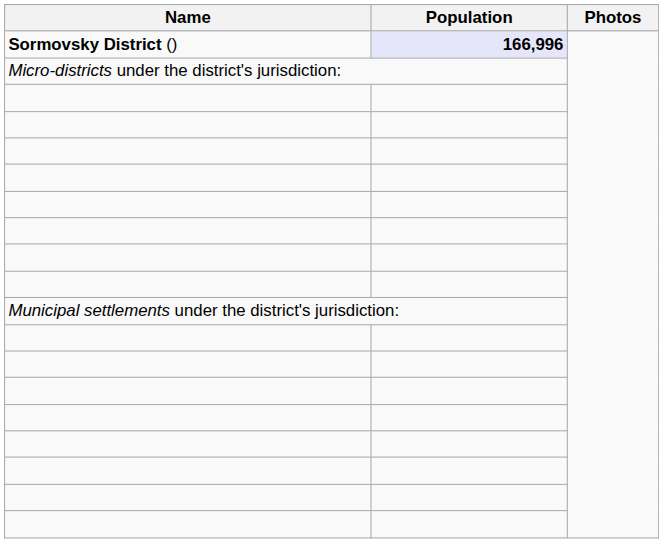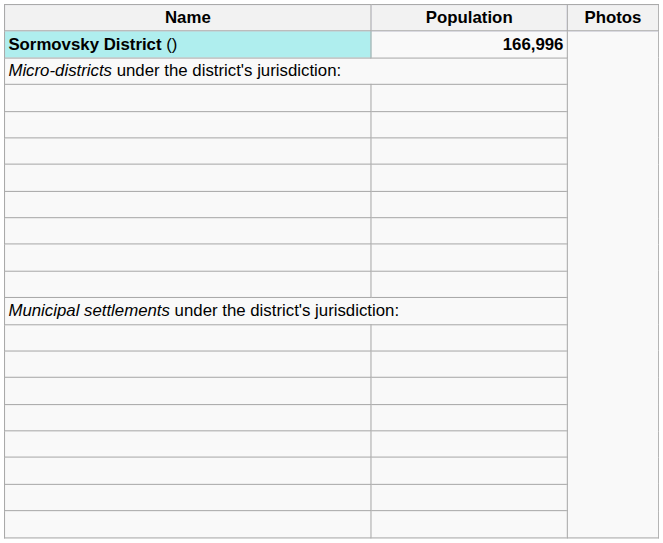Sormovsky District () | Name: no background -> paleturquoise background
Sormovsky District () | Population: lavender background -> no background
